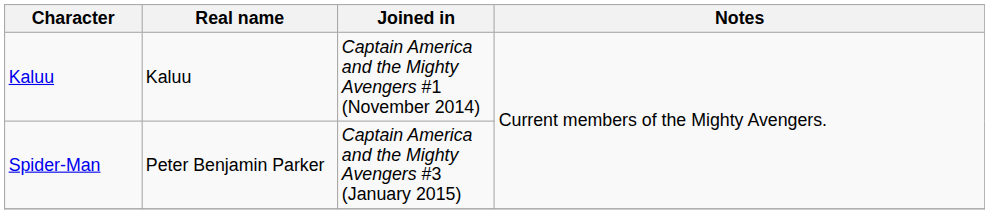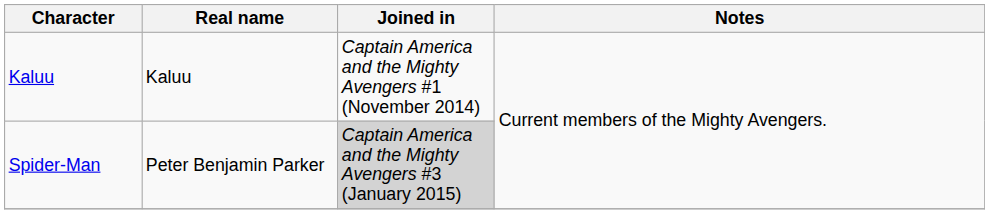Spider-Man | Joined in: no background -> lightgrey background
